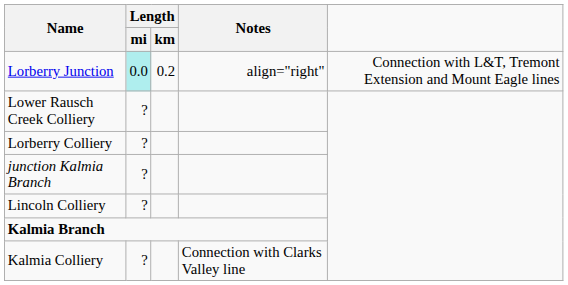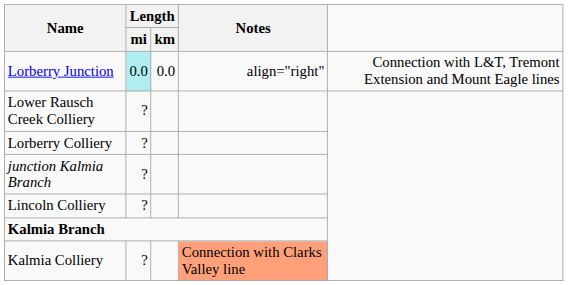Lorberry Junction | Length / km: 0.2 -> 0.0
Kalmia Colliery | Notes: no background -> lightsalmon background
